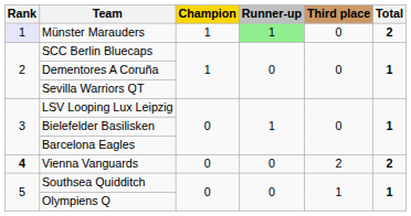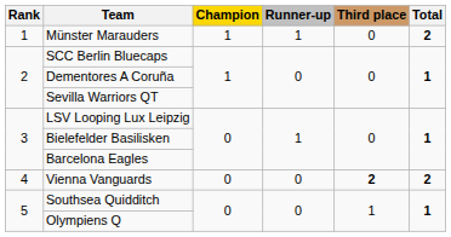Münster Marauders | Rank: lavender background -> no background
Münster Marauders | Runner-up: lightgreen background -> no background
Vienna Vanguards | Rank: bold -> normal
Vienna Vanguards | Third place: normal -> bold
